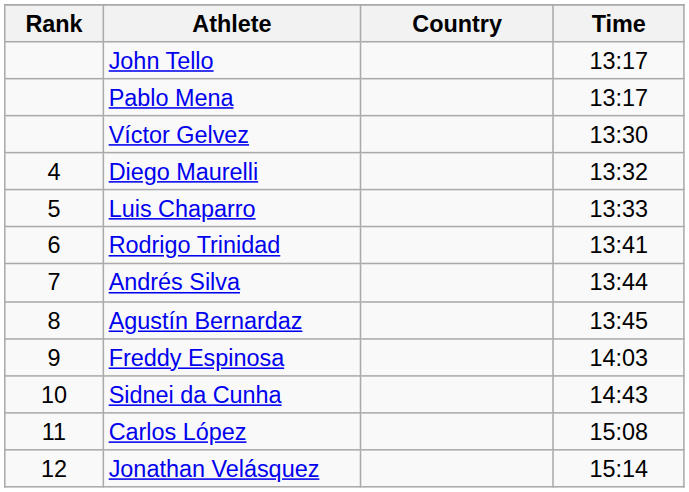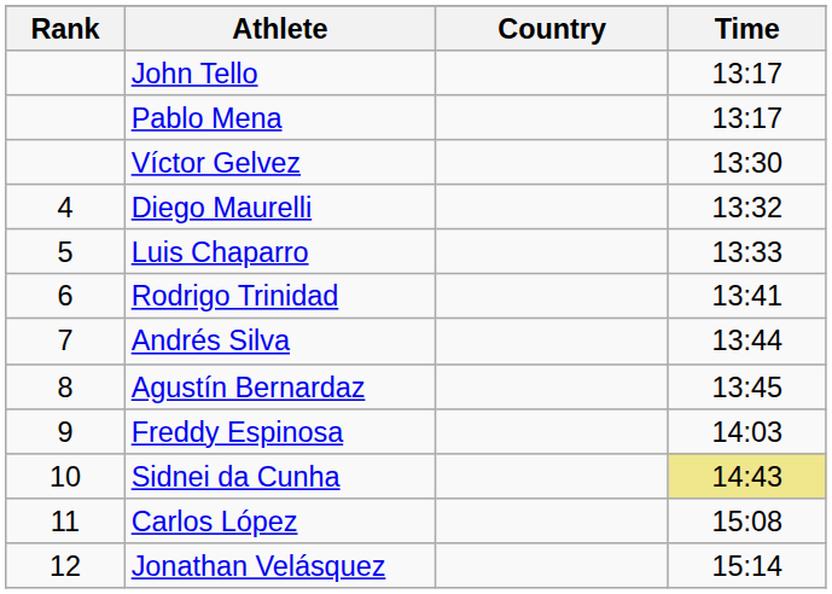Sidnei da Cunha | Time: no background -> khaki background
